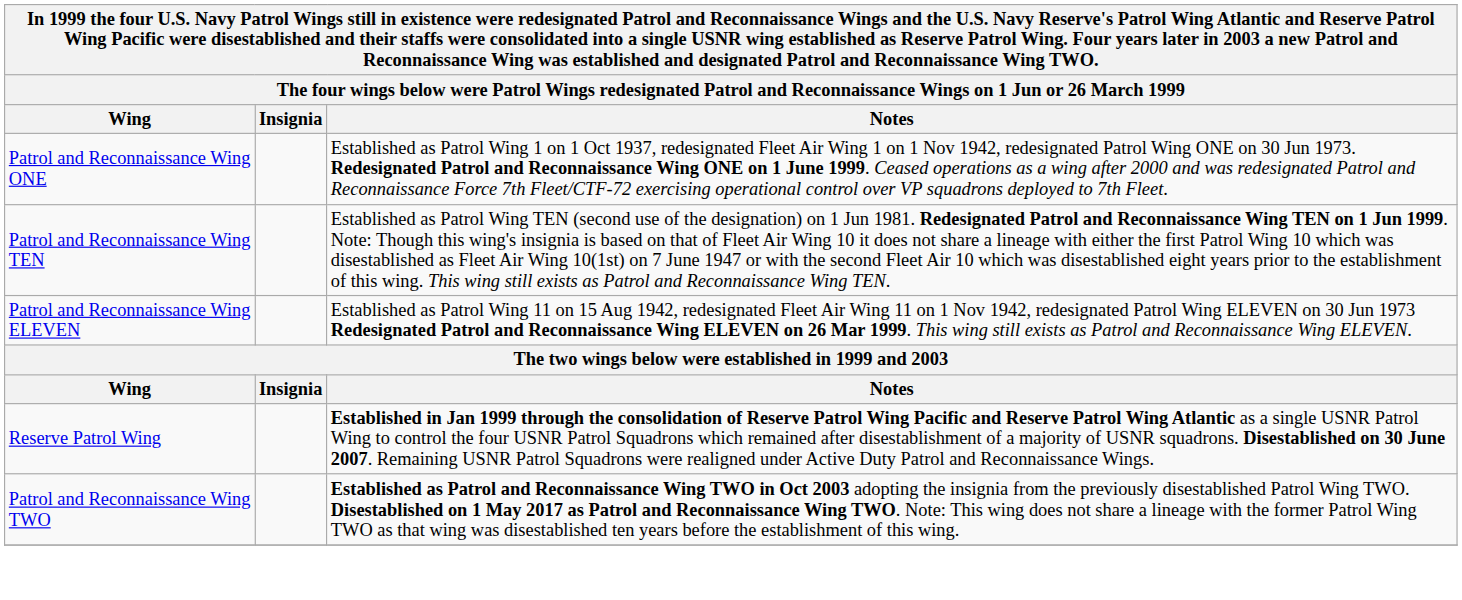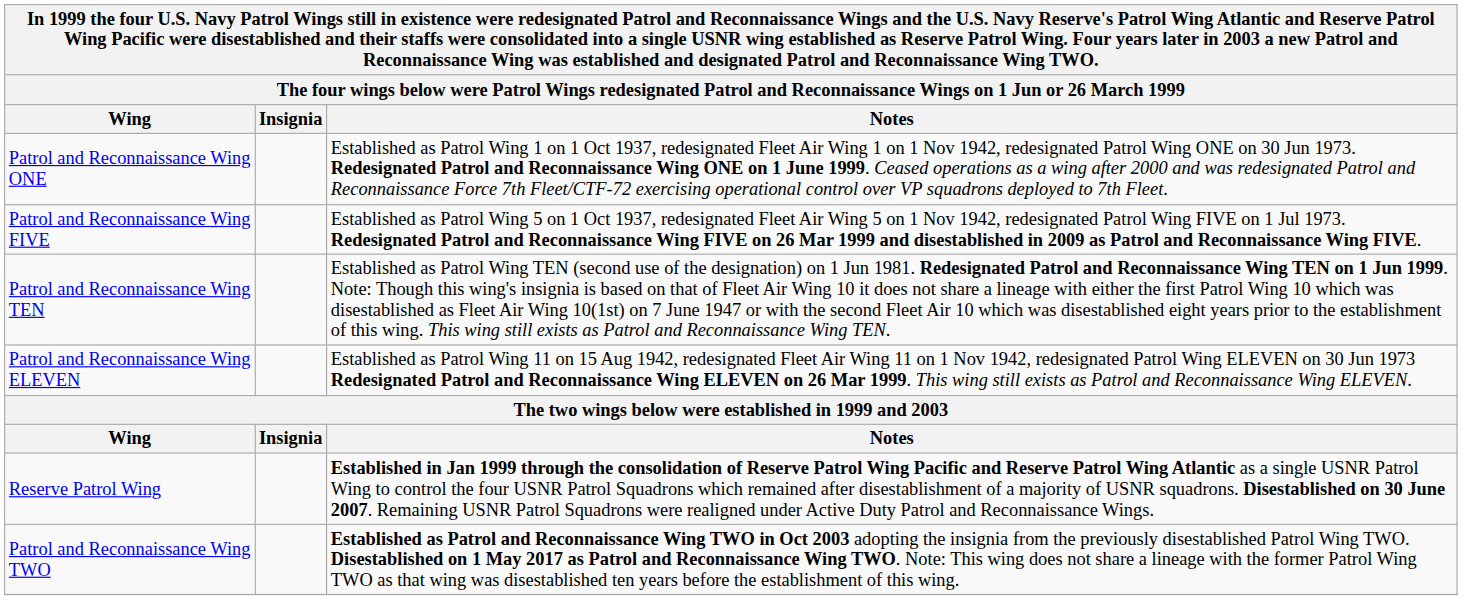+ row: Patrol and Reconnaissance Wing FIVE | Established as Patrol Wing 5 on 1 Oct 1937, redesignated Fleet Air Wing 5 on 1 Nov 1942, redesignated Patrol Wing FIVE on 1 Jul 1973. Redesignated Patrol and Reconnaissance Wing FIVE on 26 Mar 1999 and disestablished in 2009 as Patrol and Reconnaissance Wing FIVE.
